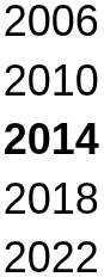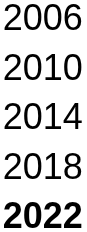2014 | column 1: bold -> normal
2022 | column 1: normal -> bold
